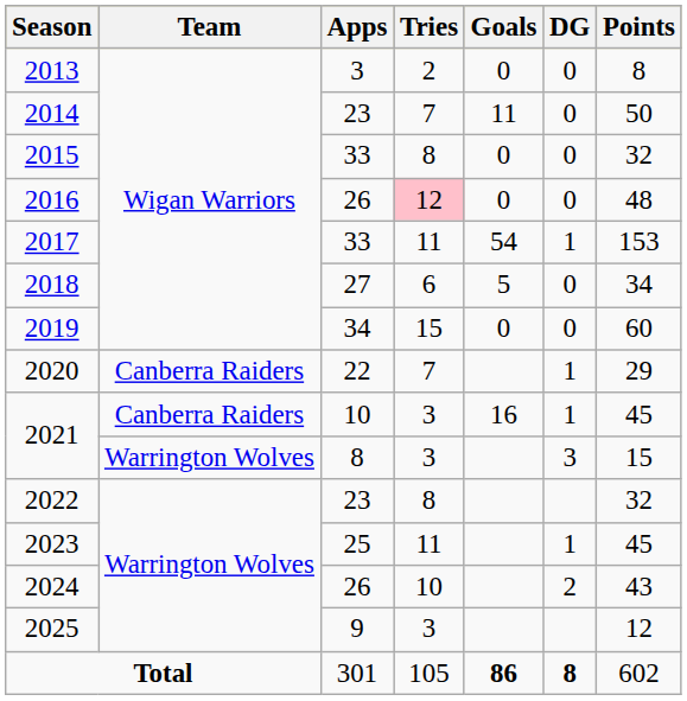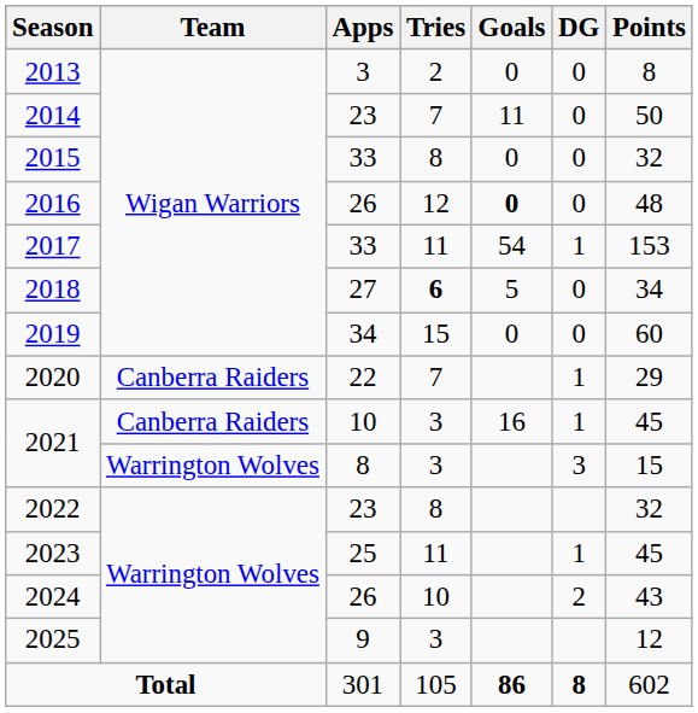2016 | Tries: pink background -> no background
2016 | Goals: normal -> bold
2018 | Tries: normal -> bold
